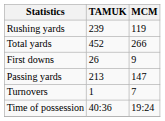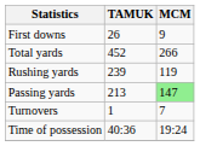rows swapped: First downs <-> Rushing yards
Passing yards | MCM: no background -> lightgreen background
